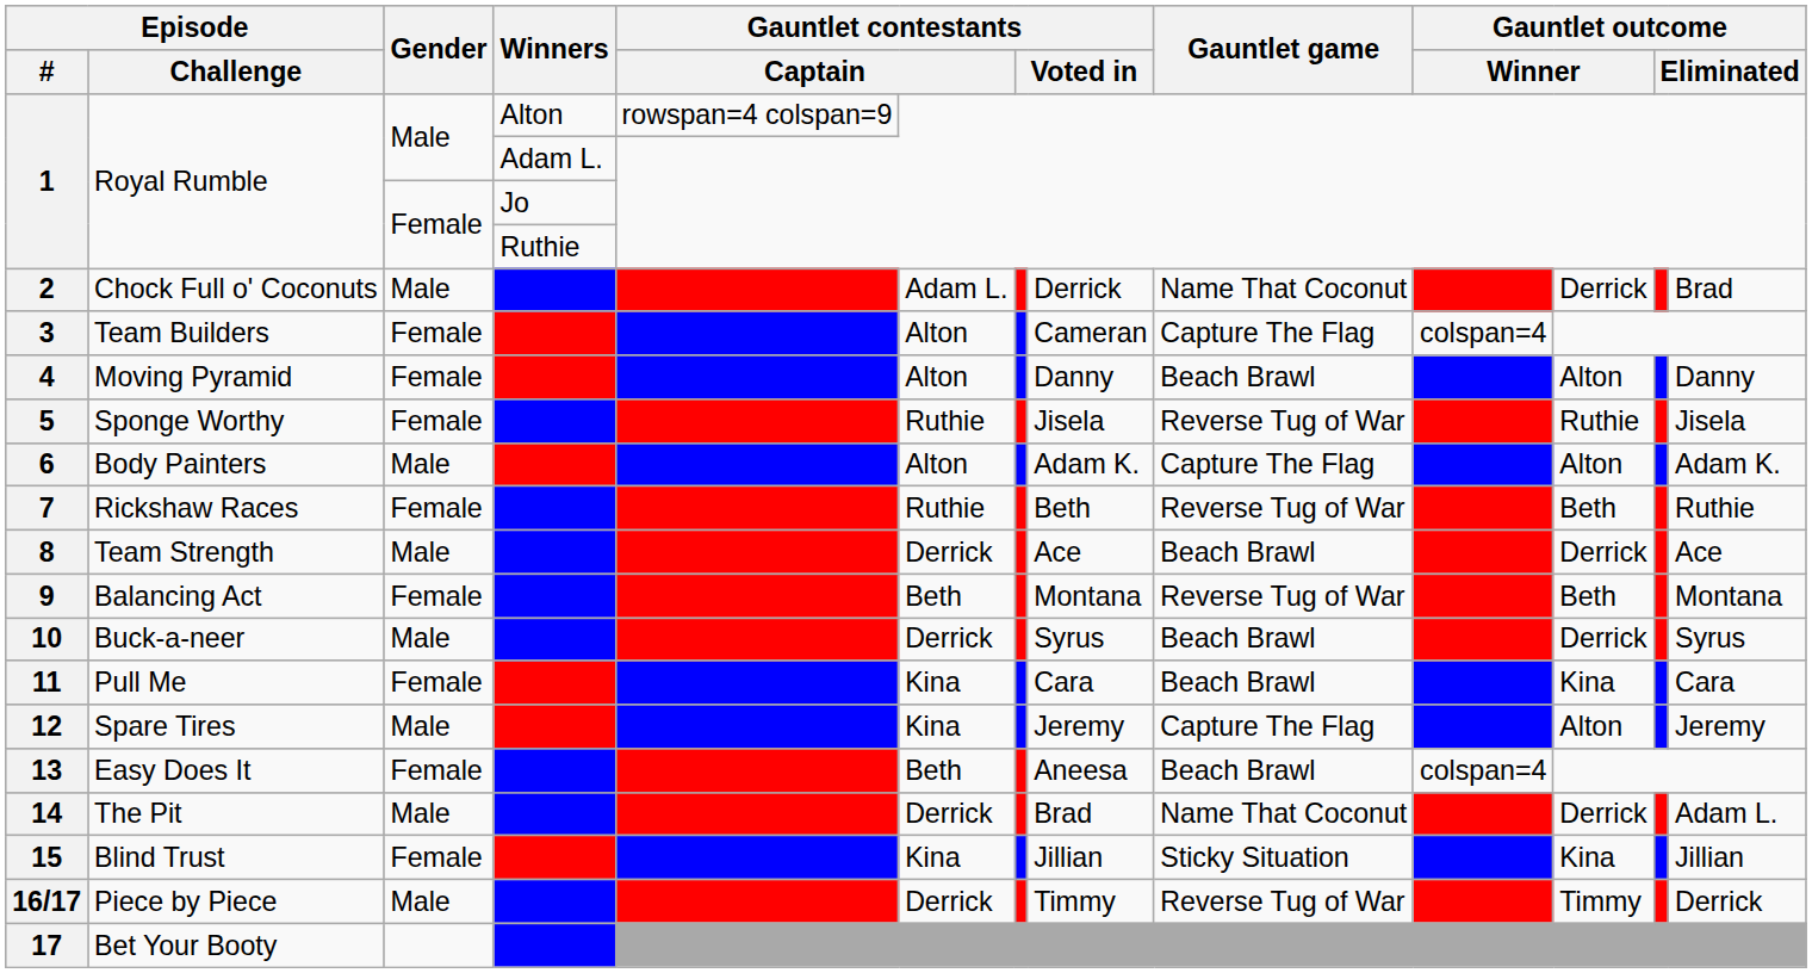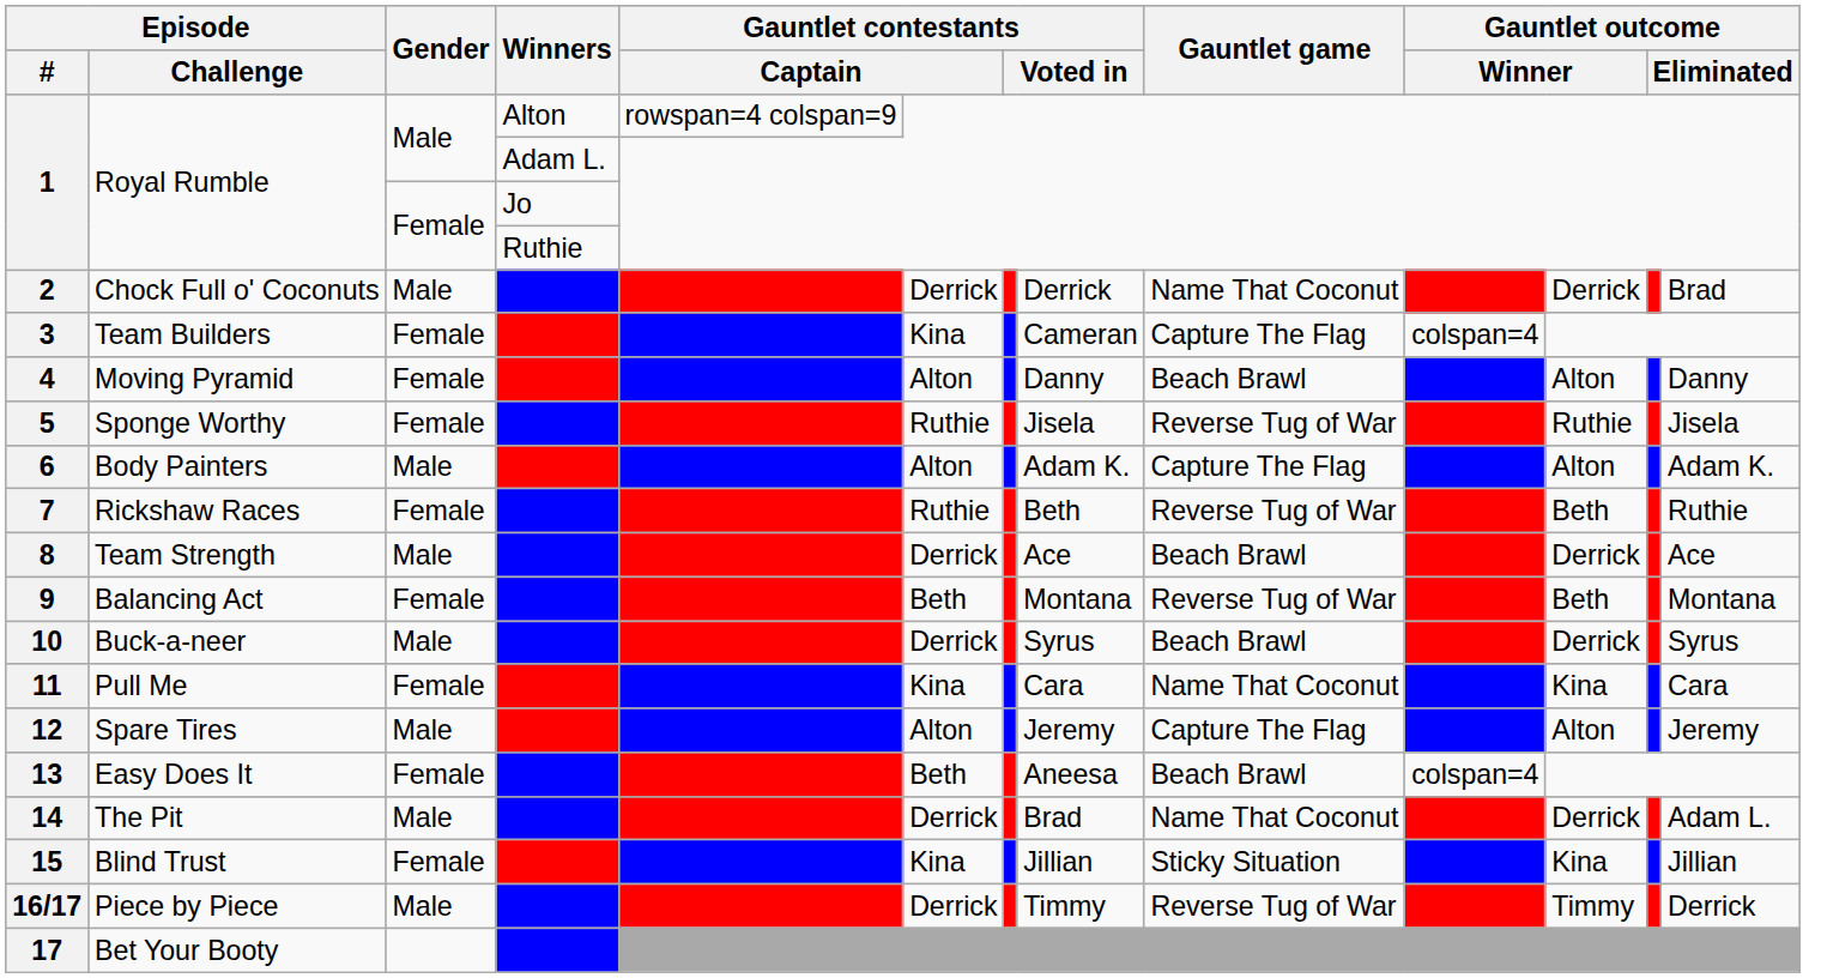2 | column 6: Adam L. -> Derrick
3 | column 6: Alton -> Kina
11 | Gauntlet game: Beach Brawl -> Name That Coconut
12 | column 6: Kina -> Alton
